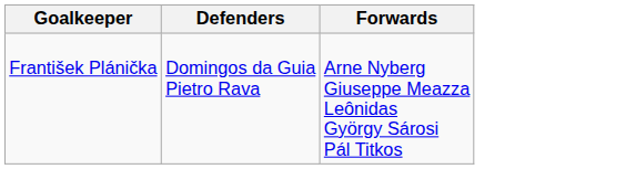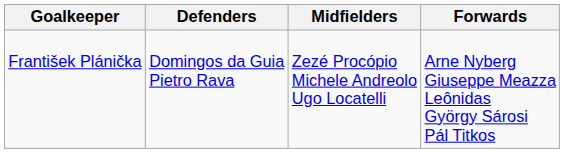+ column: Midfielders | Zezé Procópio Michele Andreolo Ugo Locatelli
